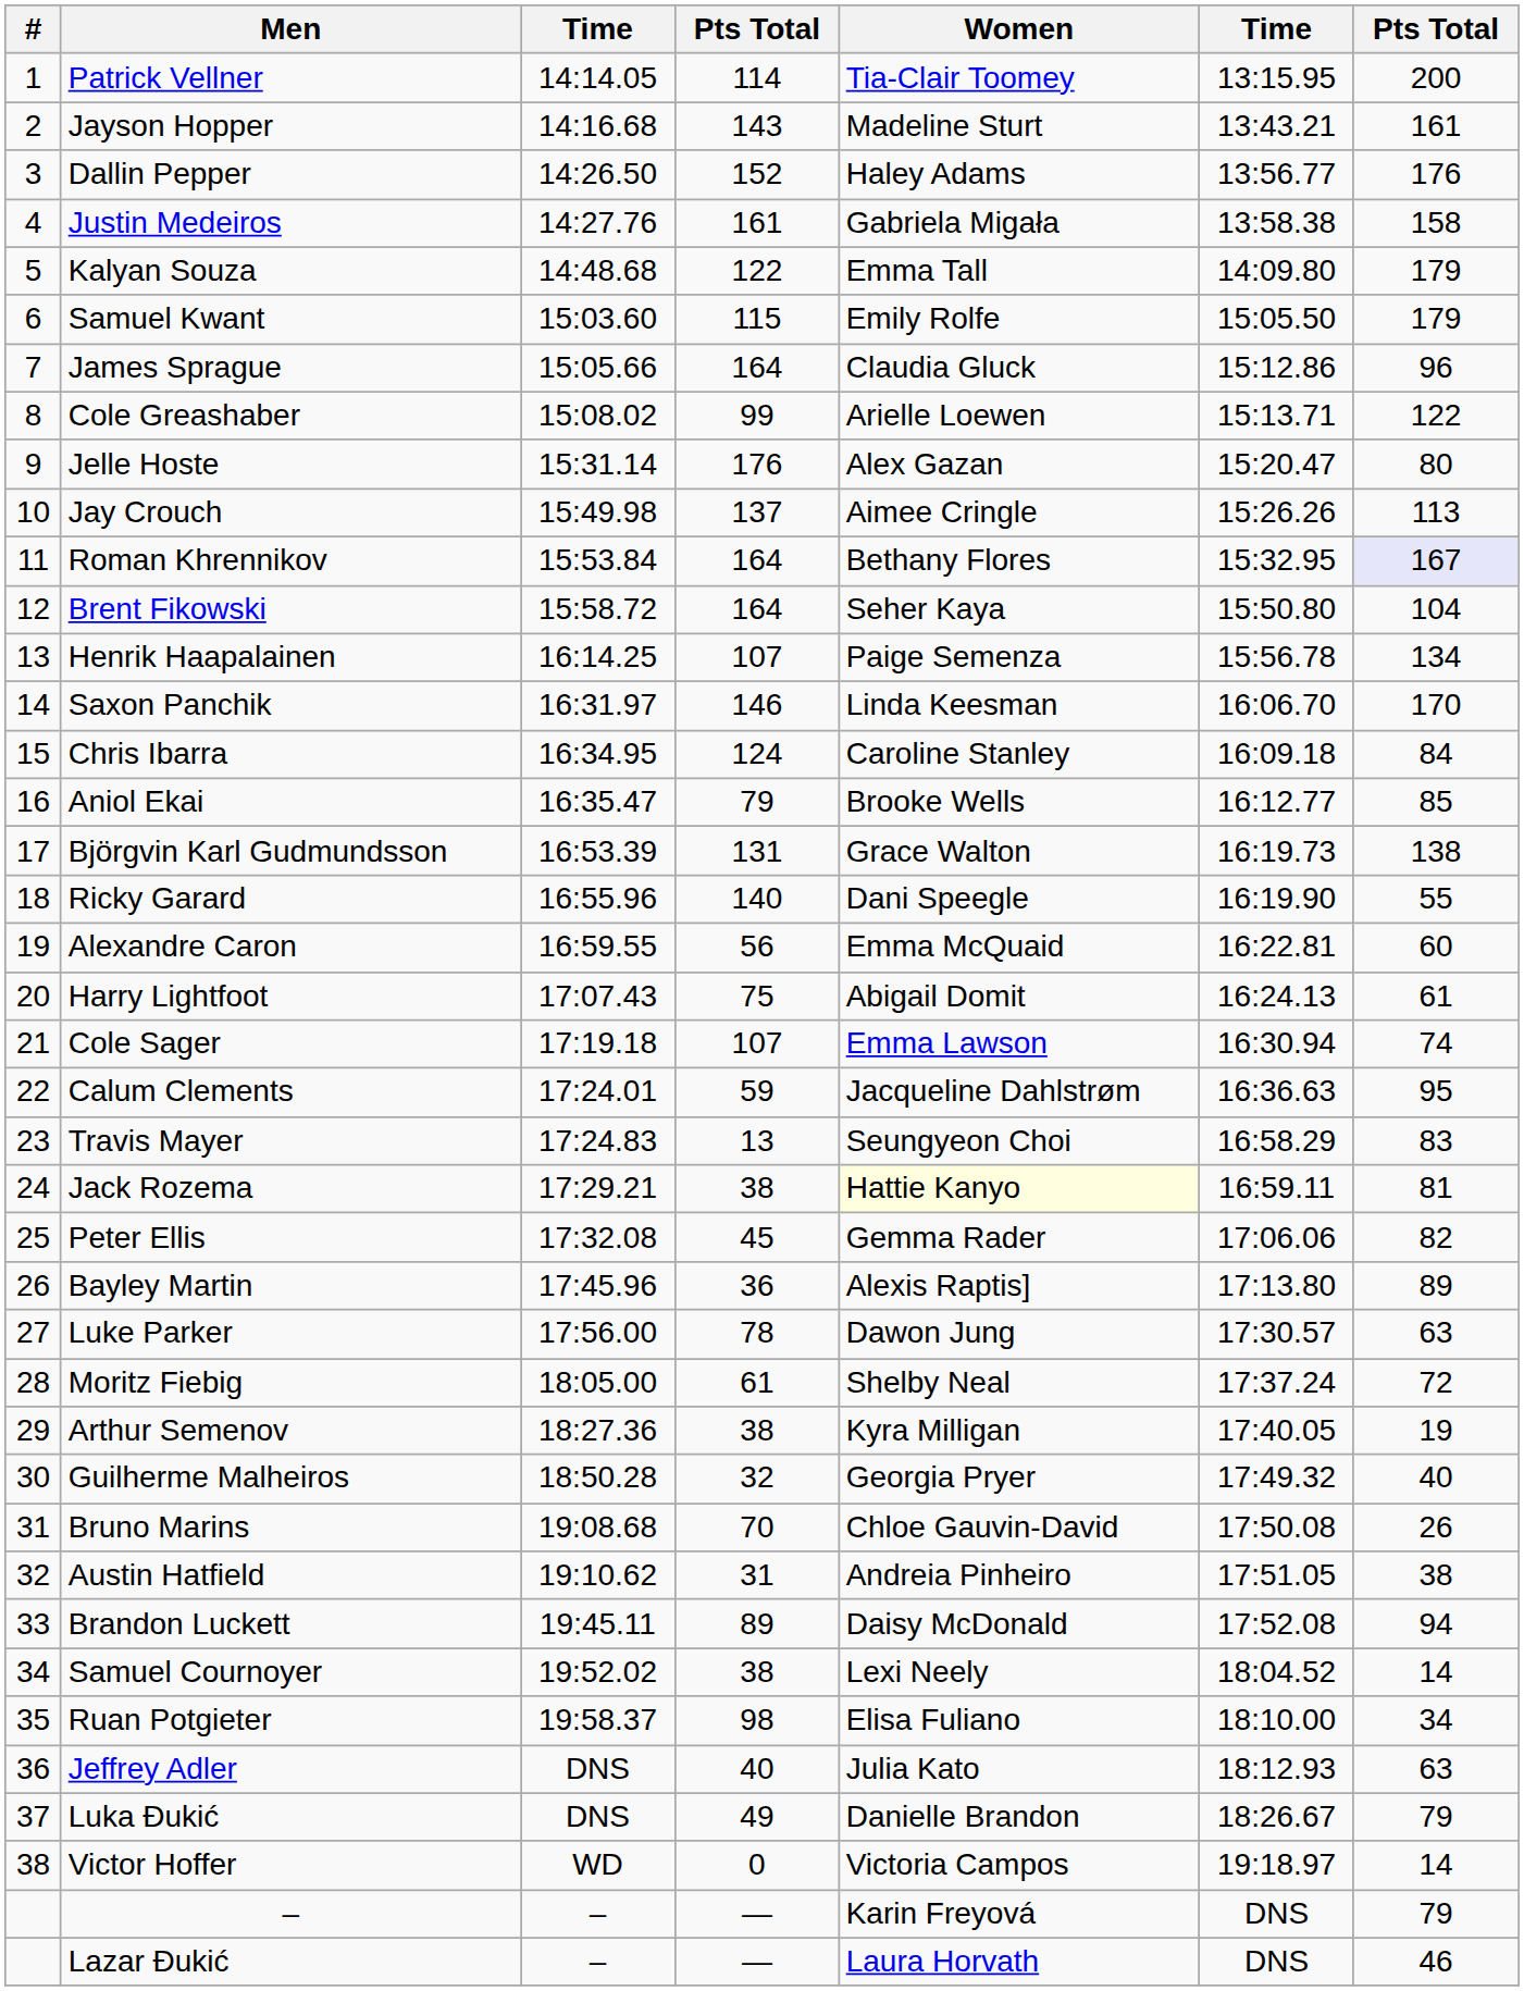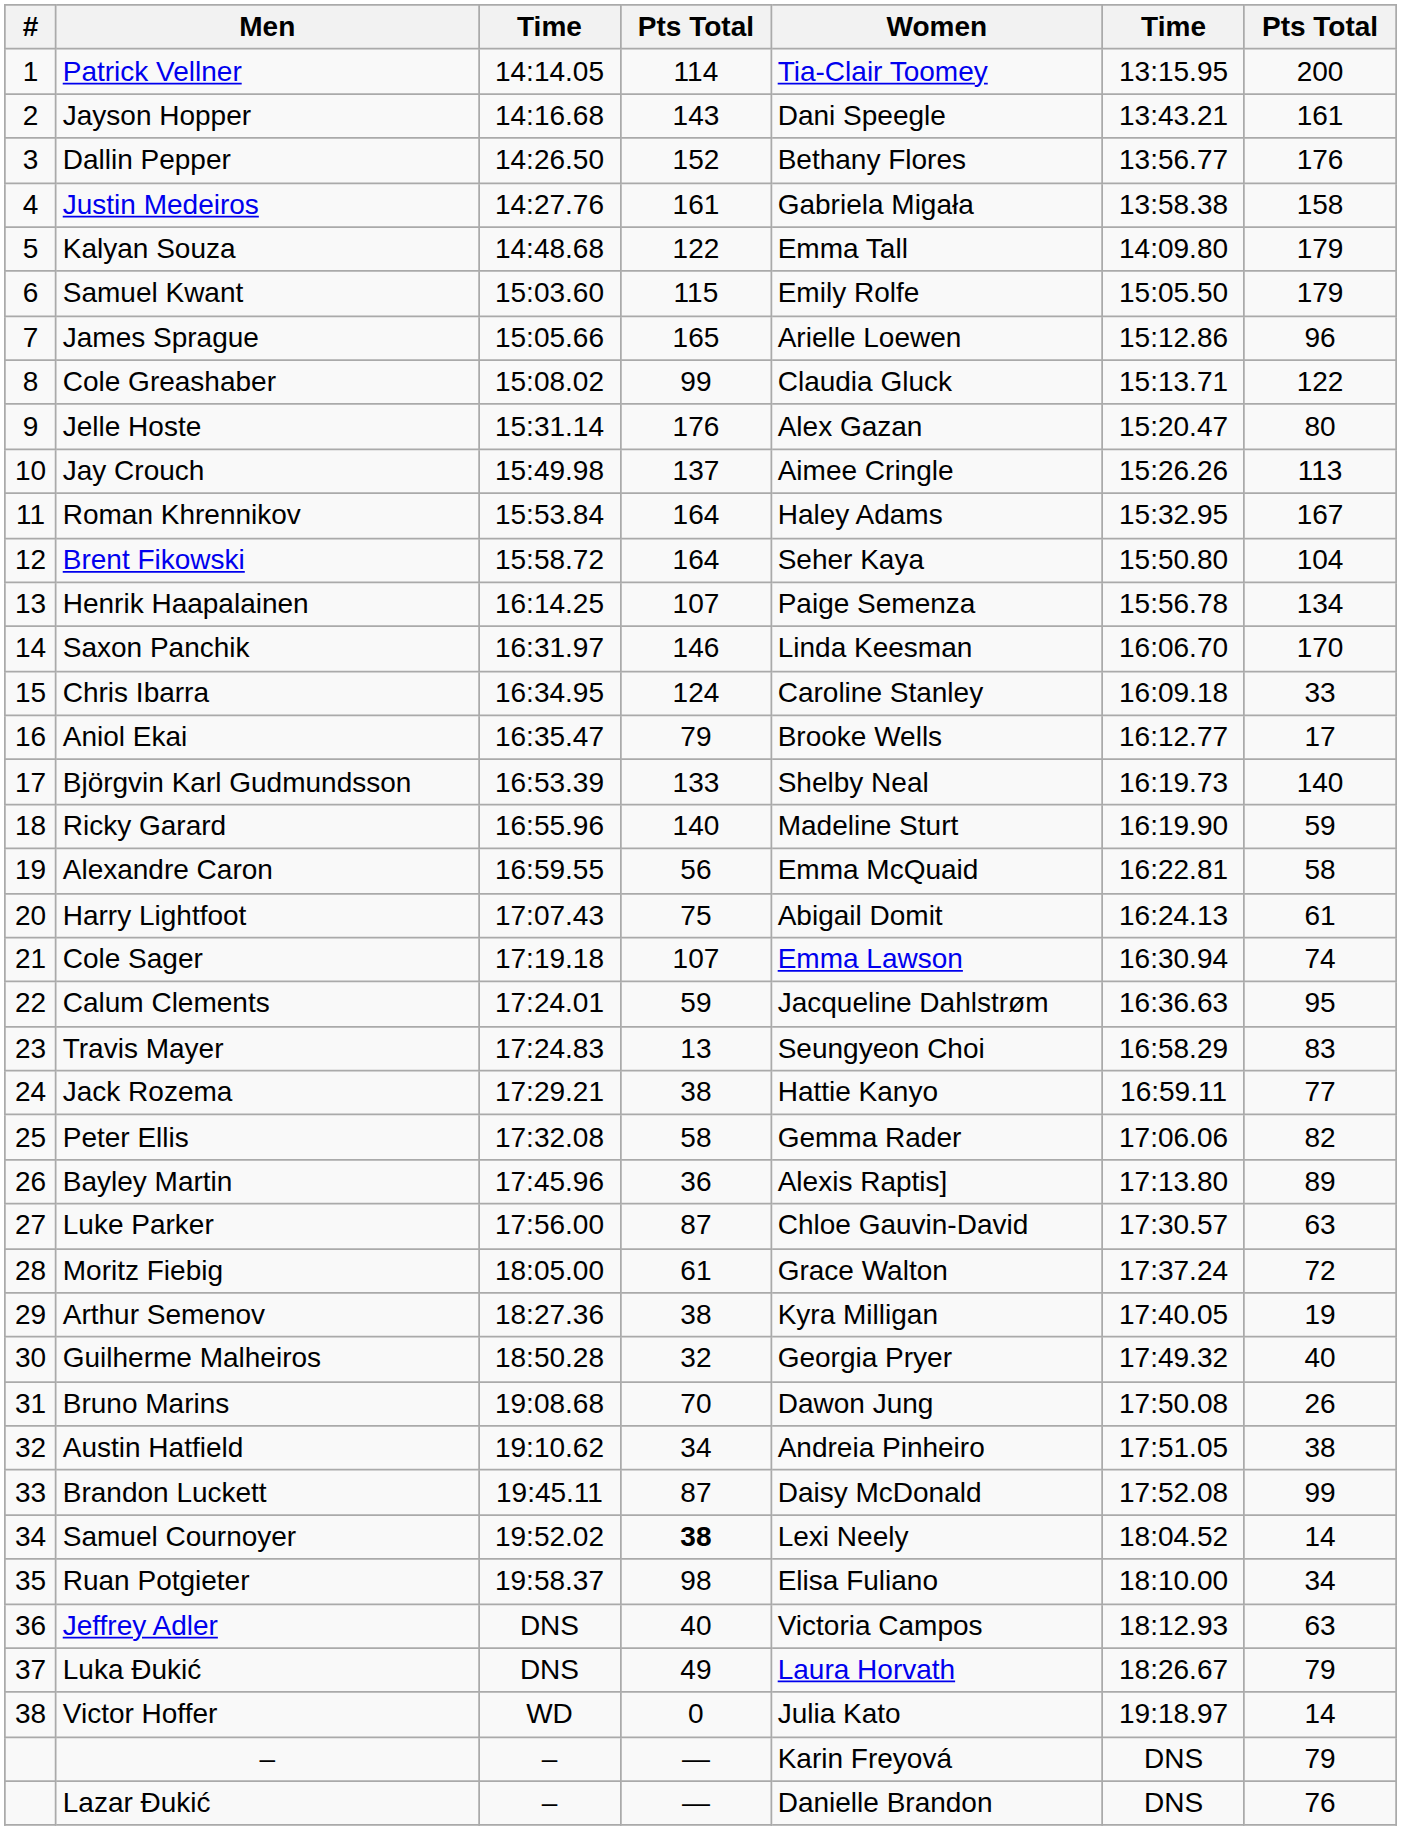Jayson Hopper | Women: Madeline Sturt -> Dani Speegle
Dallin Pepper | Women: Haley Adams -> Bethany Flores
James Sprague | column 4: 164 -> 165
James Sprague | Women: Claudia Gluck -> Arielle Loewen
Cole Greashaber | Women: Arielle Loewen -> Claudia Gluck
Roman Khrennikov | Women: Bethany Flores -> Haley Adams
Roman Khrennikov | column 7: lavender background -> no background
Chris Ibarra | column 7: 84 -> 33
Aniol Ekai | column 7: 85 -> 17
Björgvin Karl Gudmundsson | column 4: 131 -> 133
Björgvin Karl Gudmundsson | Women: Grace Walton -> Shelby Neal
Björgvin Karl Gudmundsson | column 7: 138 -> 140
Ricky Garard | Women: Dani Speegle -> Madeline Sturt
Ricky Garard | column 7: 55 -> 59
Alexandre Caron | column 7: 60 -> 58
Jack Rozema | Women: lightyellow background -> no background
Jack Rozema | column 7: 81 -> 77
Peter Ellis | column 4: 45 -> 58
Luke Parker | column 4: 78 -> 87
Luke Parker | Women: Dawon Jung -> Chloe Gauvin-David
Moritz Fiebig | Women: Shelby Neal -> Grace Walton
Bruno Marins | Women: Chloe Gauvin-David -> Dawon Jung
Austin Hatfield | column 4: 31 -> 34
Brandon Luckett | column 4: 89 -> 87
Brandon Luckett | column 7: 94 -> 99
Samuel Cournoyer | column 4: normal -> bold
Jeffrey Adler | Women: Julia Kato -> Victoria Campos
Luka Đukić | Women: Danielle Brandon -> Laura Horvath
Victor Hoffer | Women: Victoria Campos -> Julia Kato
Lazar Đukić | Women: Laura Horvath -> Danielle Brandon
Lazar Đukić | column 7: 46 -> 76
